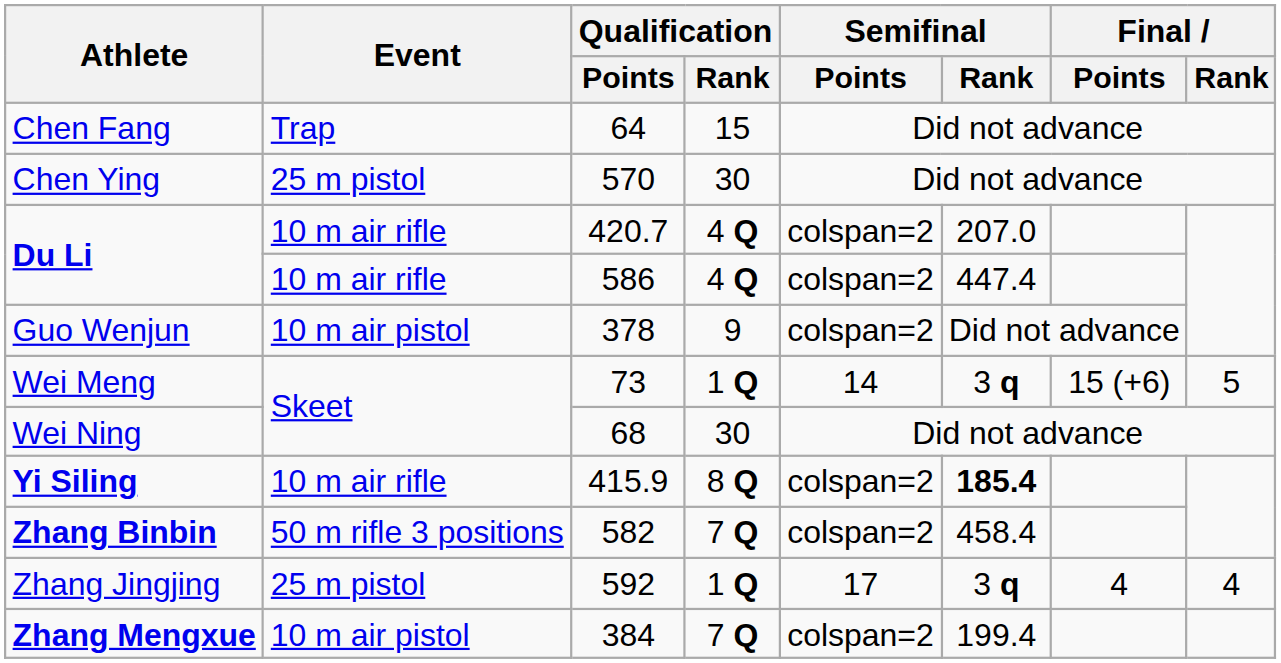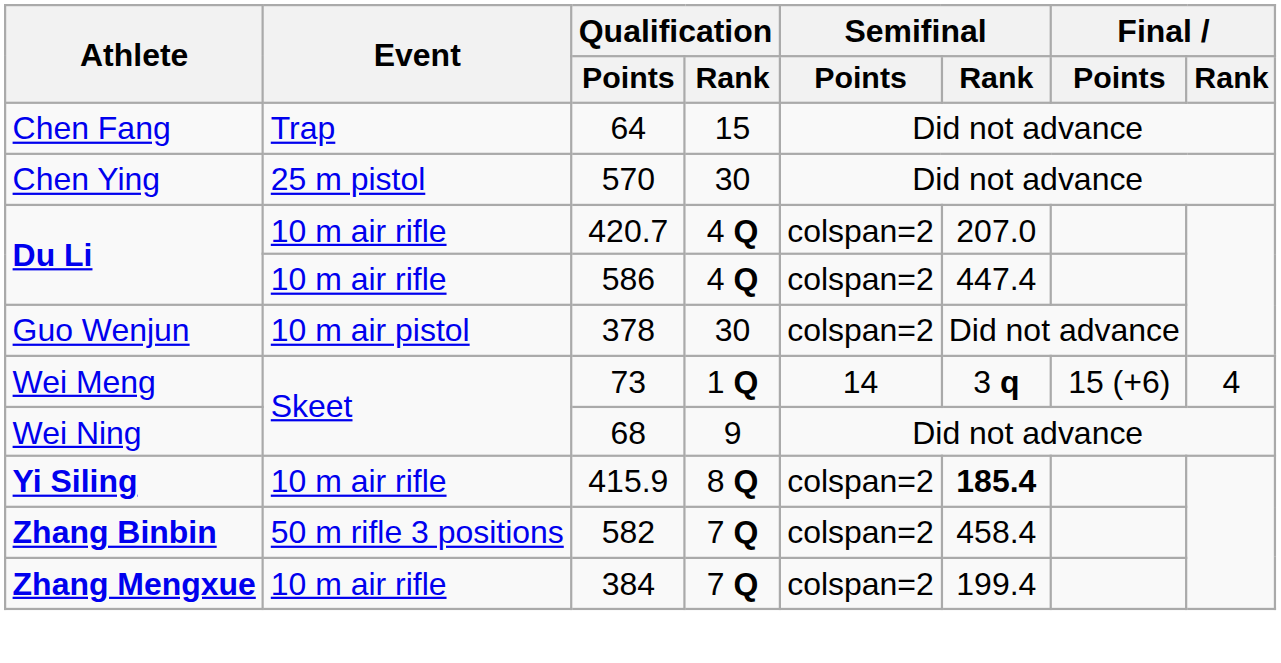Guo Wenjun | Qualification / Rank: 9 -> 30
Wei Meng | Final / Rank: 5 -> 4
Wei Ning | Qualification / Rank: 30 -> 9
- row: Zhang Jingjing | 25 m pistol | 592 | 1 Q | 17 | 3 q | 4 | 4
Zhang Mengxue | Event: 10 m air pistol -> 10 m air rifle
